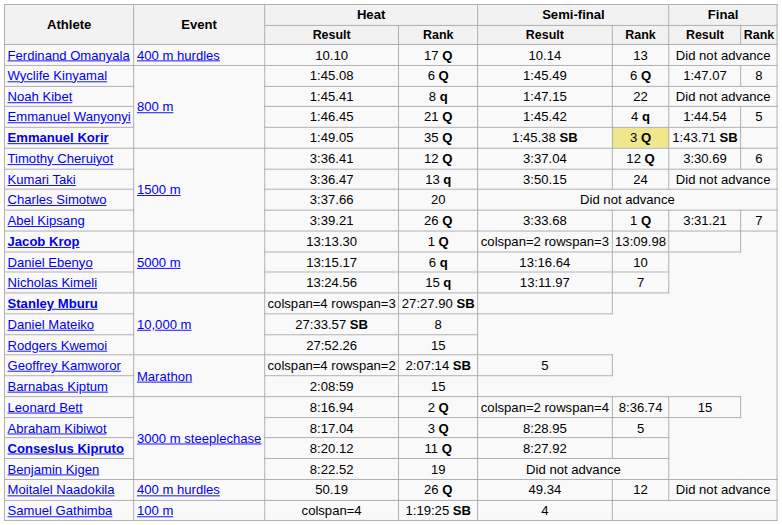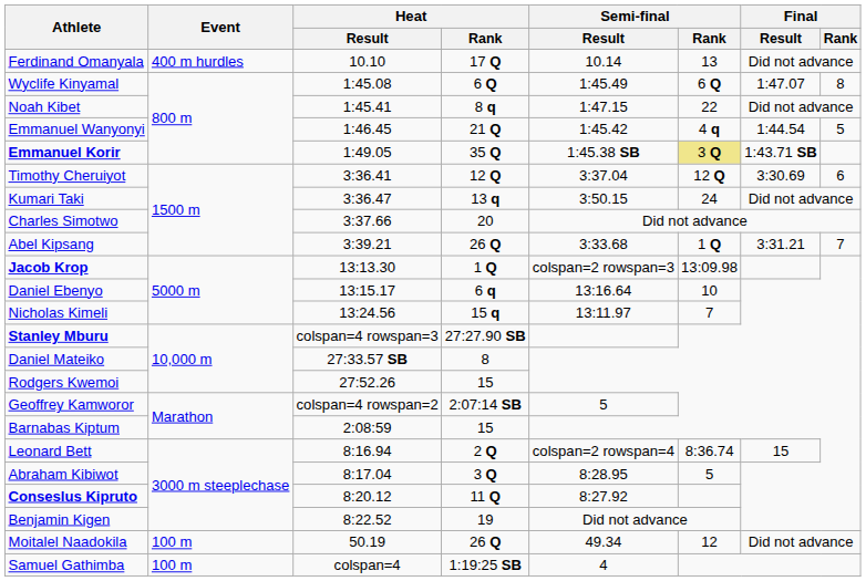Moitalel Naadokila | Event: 400 m hurdles -> 100 m
